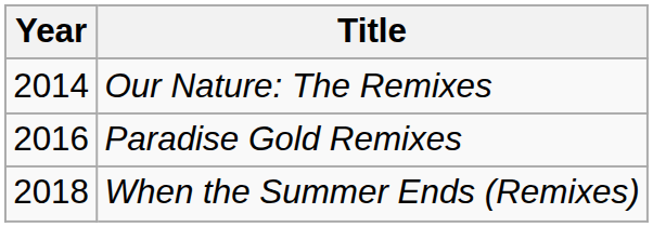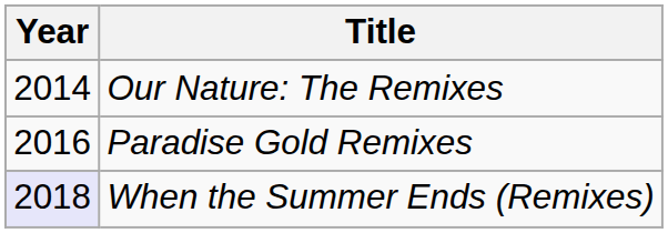When the Summer Ends (Remixes) | Year: no background -> lavender background
